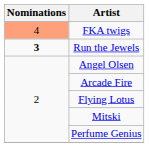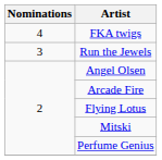FKA twigs | Nominations: lightsalmon background -> no background
Run the Jewels | Nominations: bold -> normal
